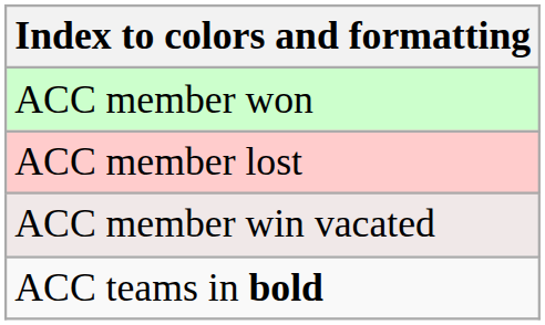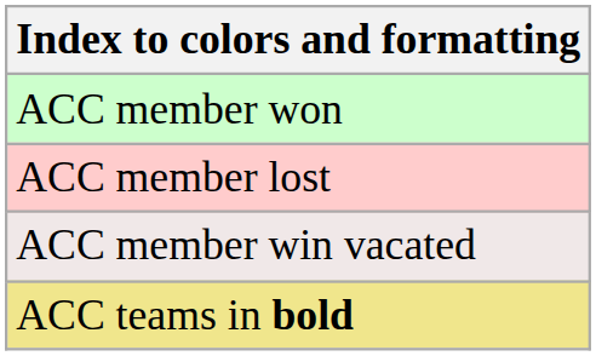row 5 | column 1: no background -> khaki background
